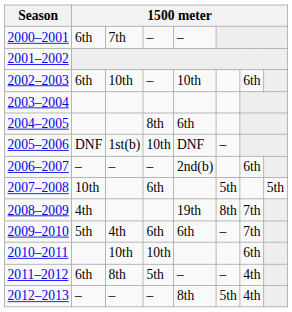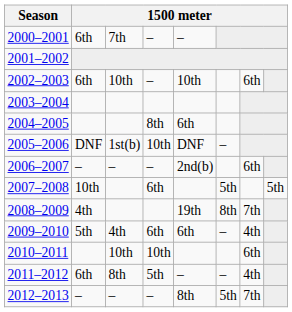2009–2010 | column 7: 7th -> 4th
2012–2013 | column 7: 4th -> 7th
